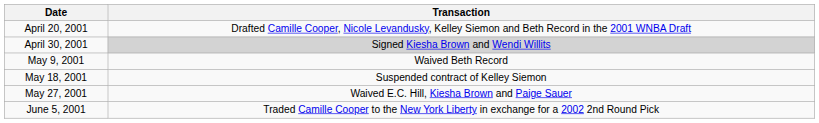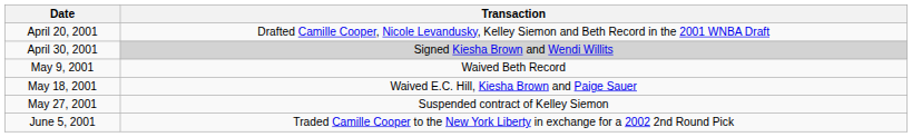May 18, 2001 | Transaction: Suspended contract of Kelley Siemon -> Waived E.C. Hill, Kiesha Brown and Paige Sauer
May 27, 2001 | Transaction: Waived E.C. Hill, Kiesha Brown and Paige Sauer -> Suspended contract of Kelley Siemon
